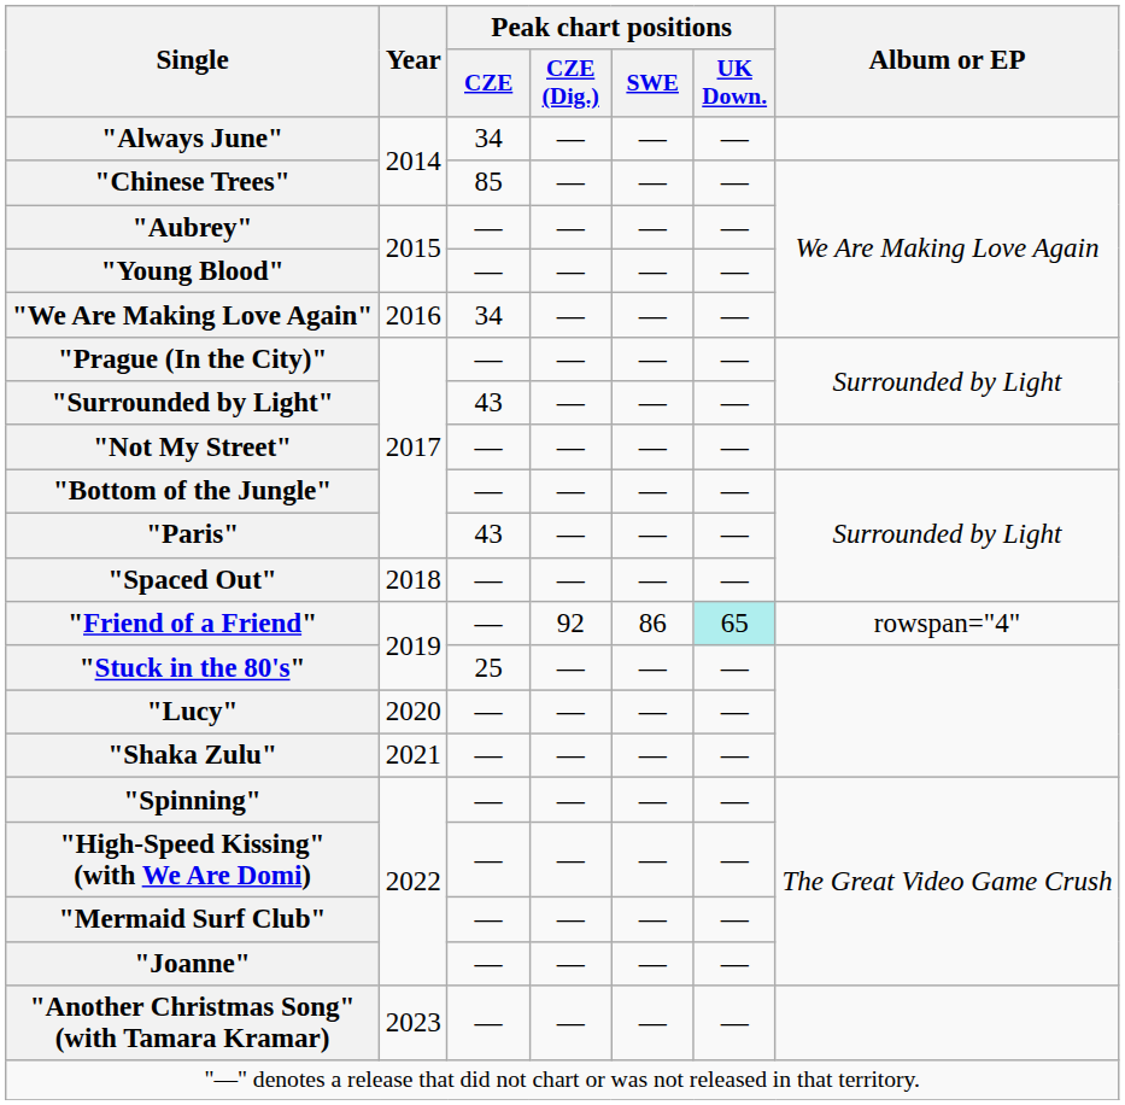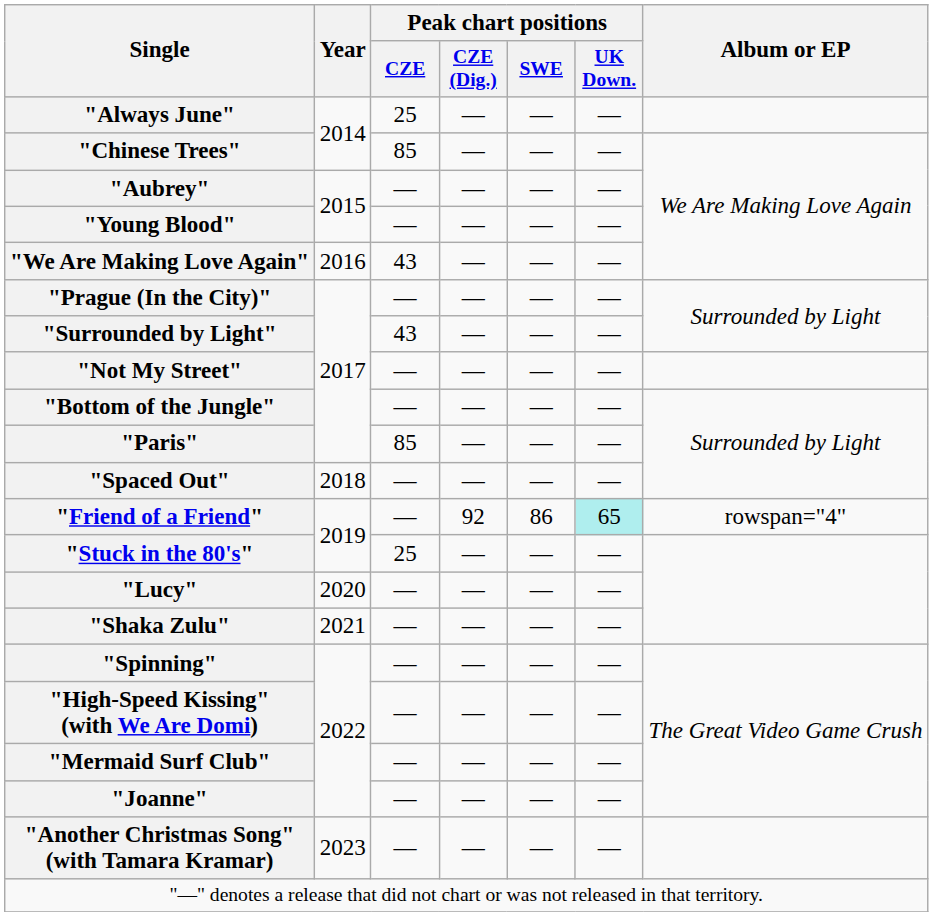"Always June" | Peak chart positions / CZE: 34 -> 25
"We Are Making Love Again" | Peak chart positions / CZE: 34 -> 43
"Paris" | Peak chart positions / CZE: 43 -> 85
